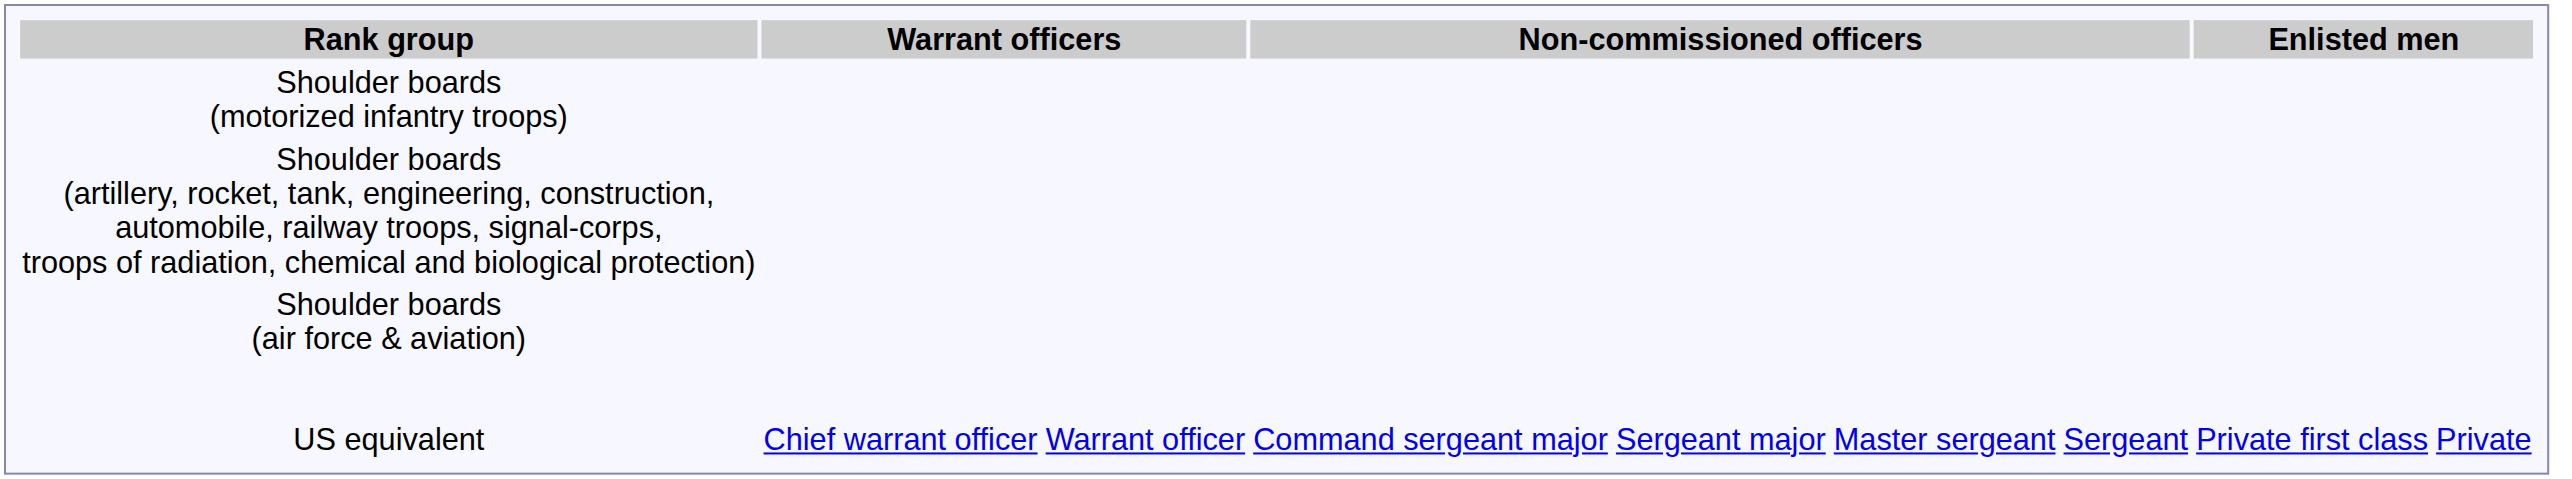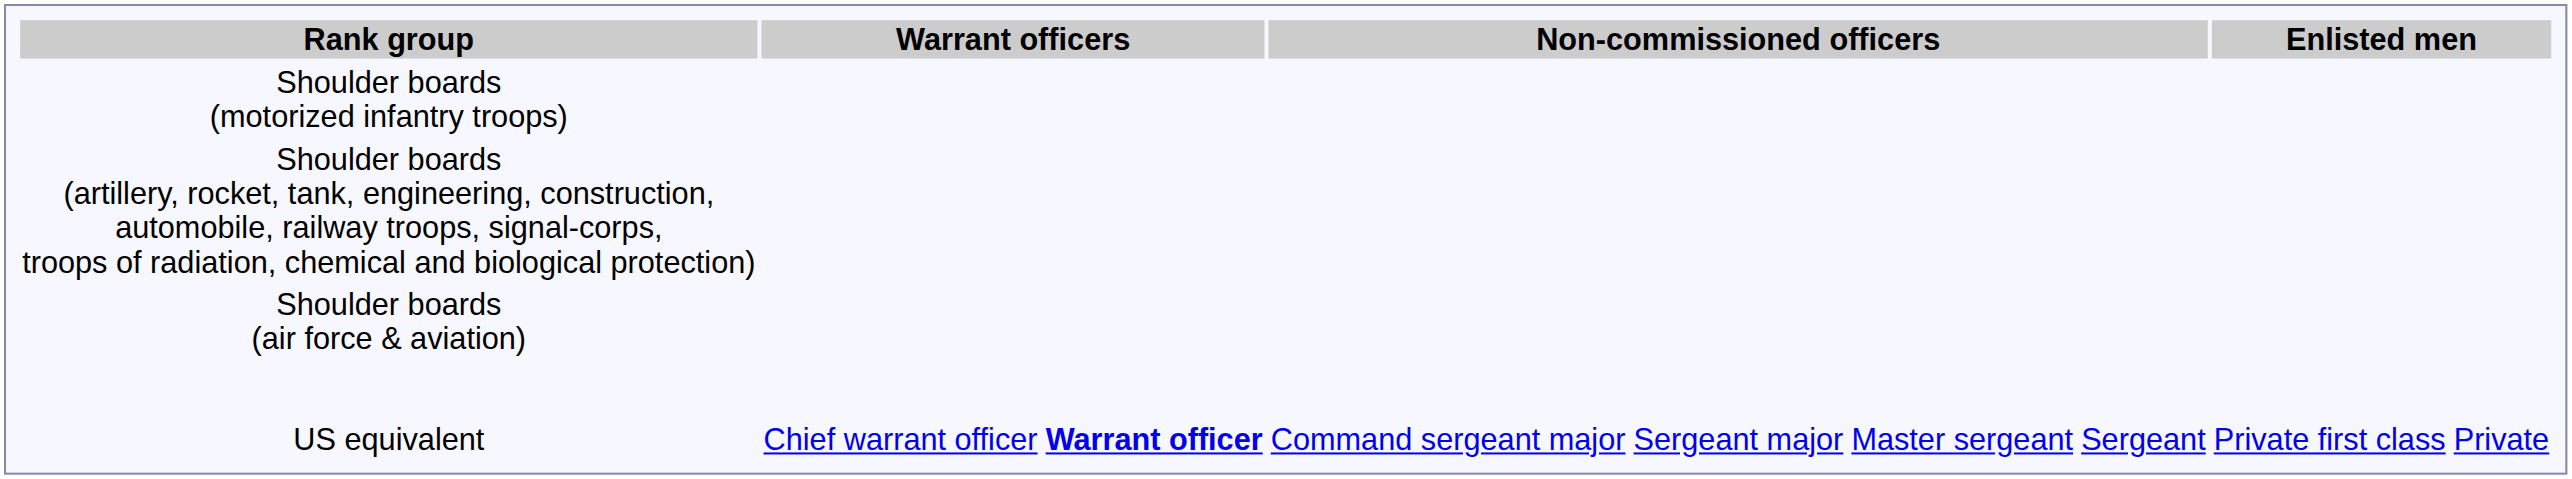US equivalent | column 3: normal -> bold
